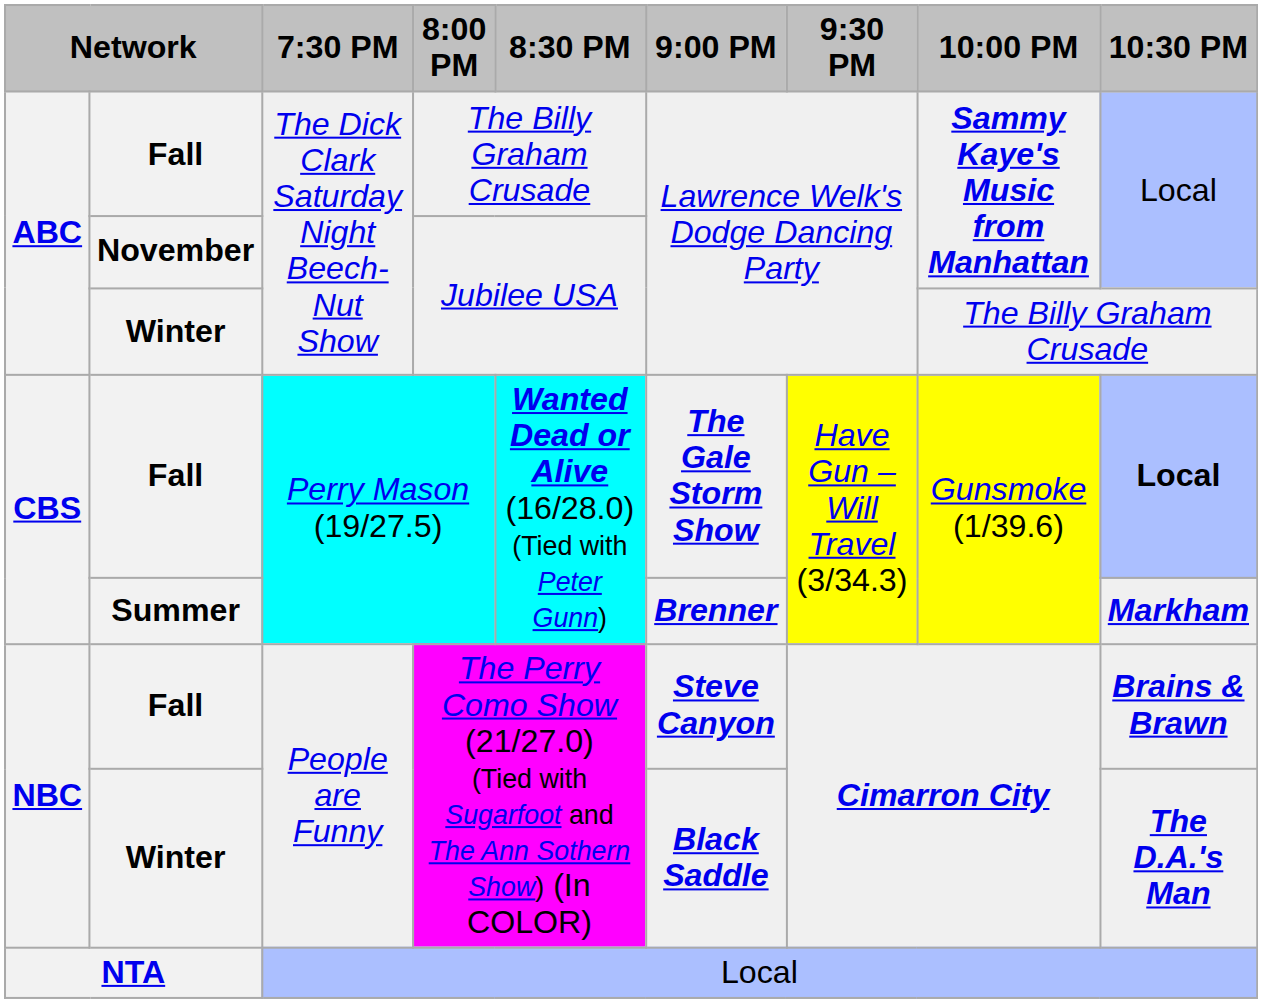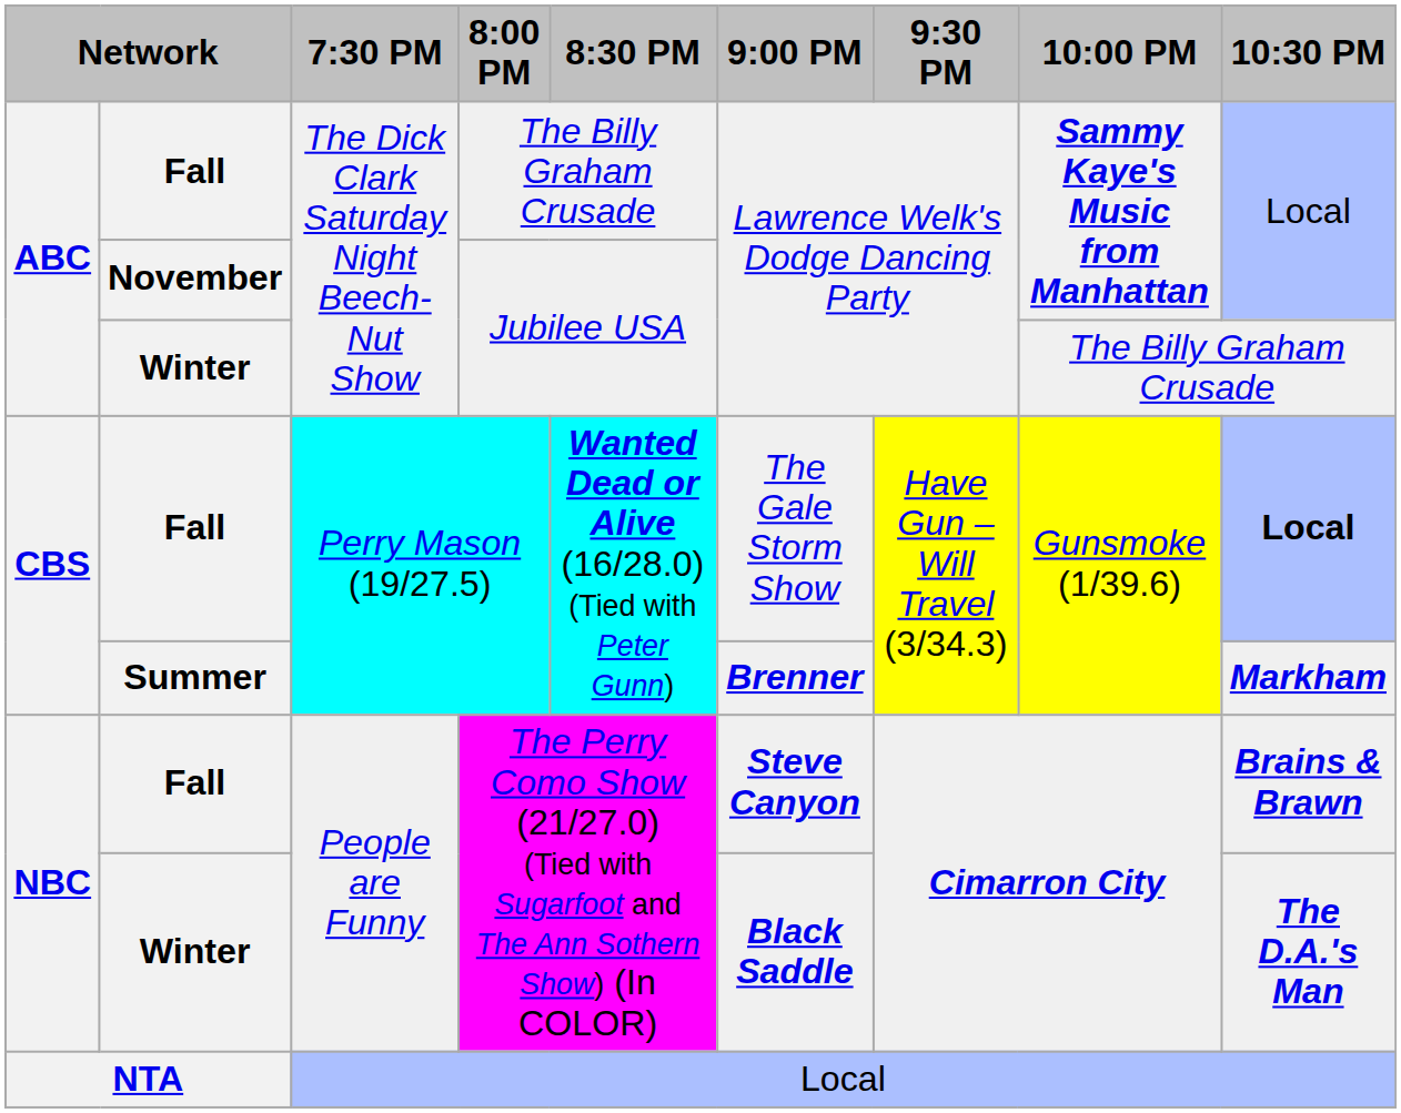Fall / Perry Mason (19/27.5) | 9:00 PM: bold -> normal
